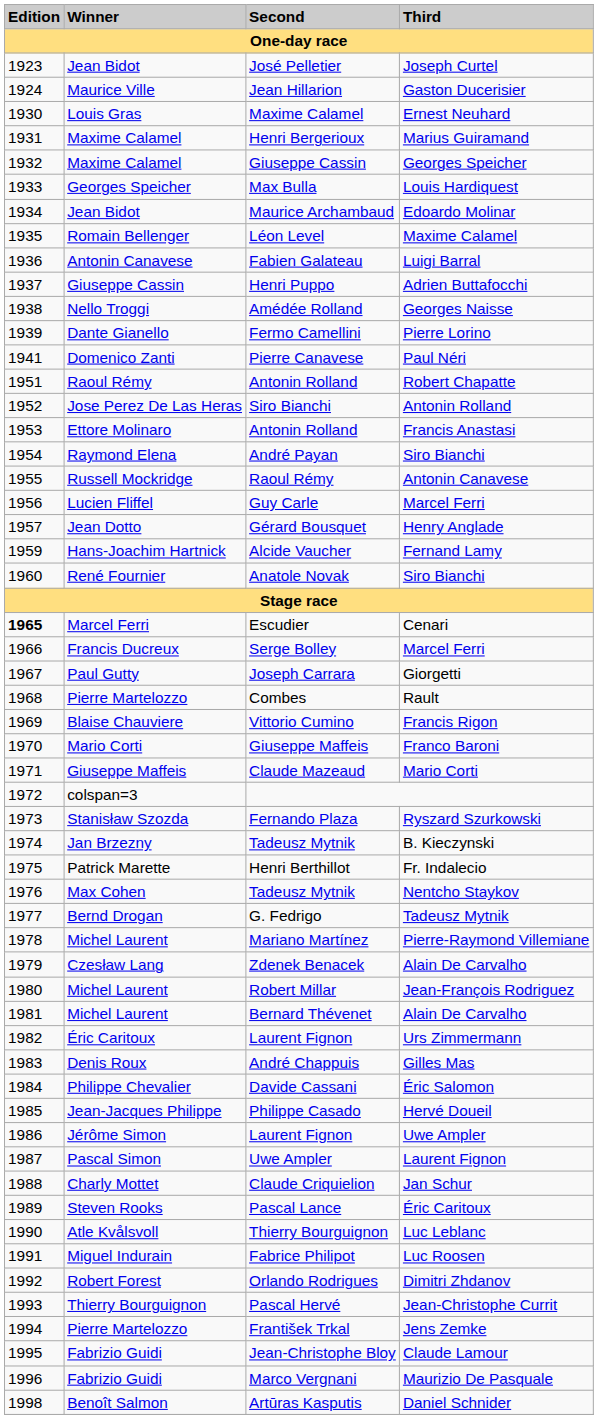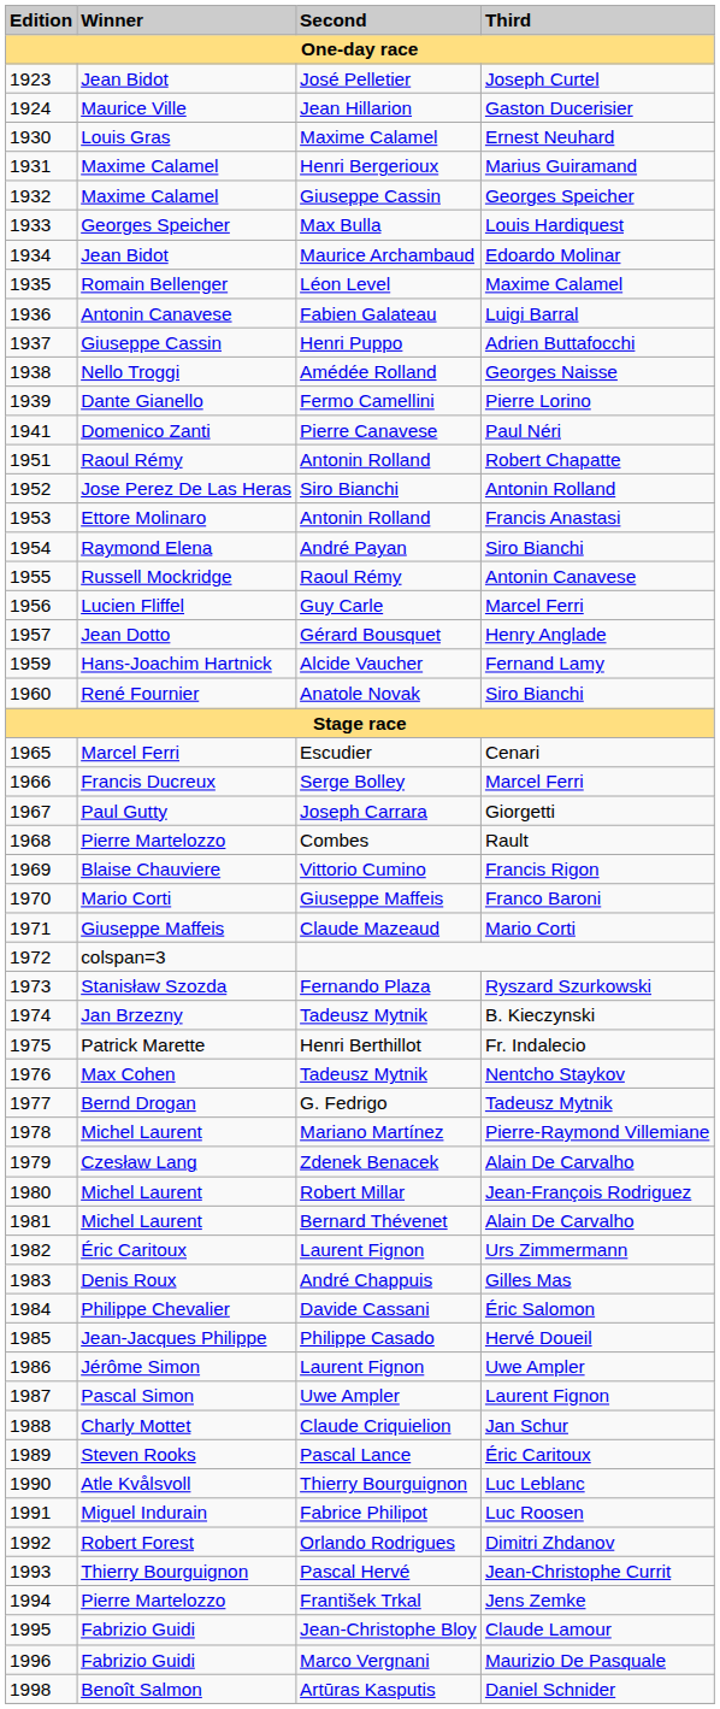Escudier | Edition: bold -> normal
